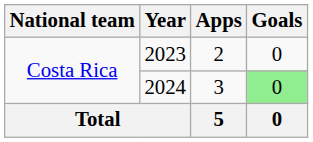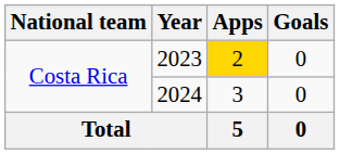2023 | Apps: no background -> gold background
2024 | Goals: lightgreen background -> no background
